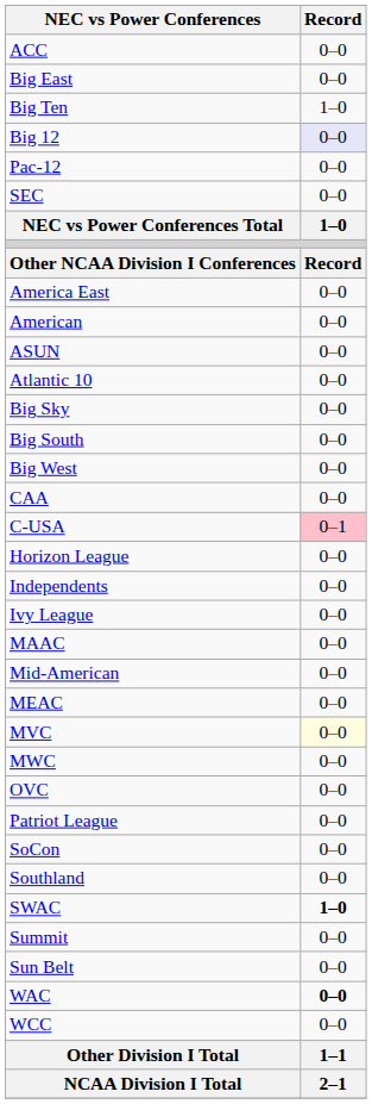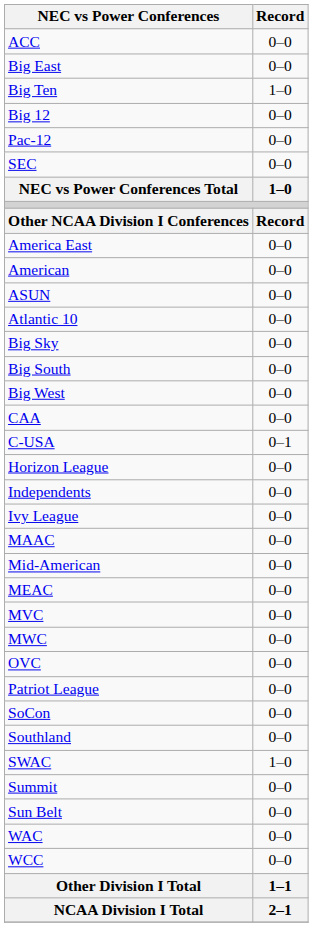Big 12 | Record: lavender background -> no background
C-USA | Record: pink background -> no background
MVC | Record: lightyellow background -> no background
SWAC | Record: bold -> normal
WAC | Record: bold -> normal
